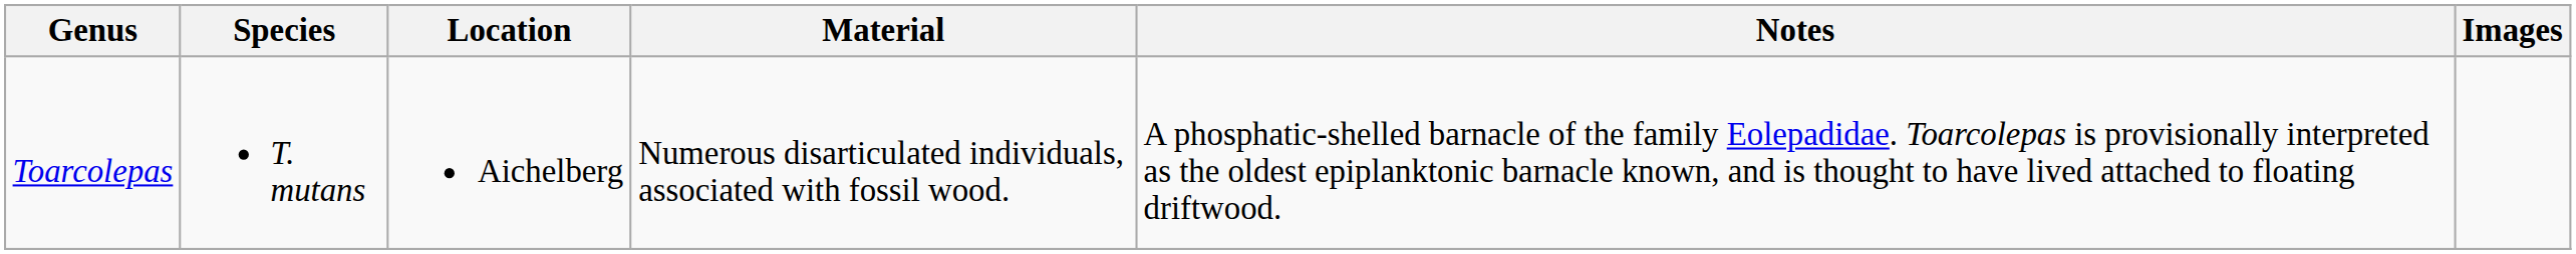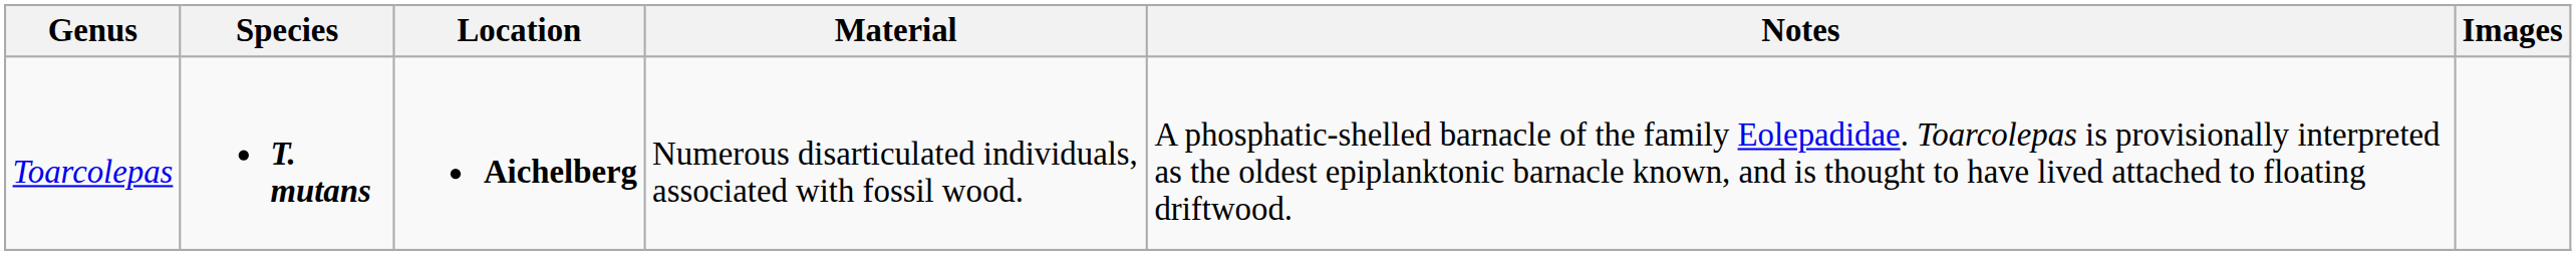Toarcolepas | Species: normal -> bold
Toarcolepas | Location: normal -> bold
